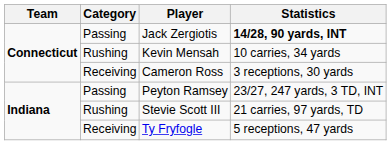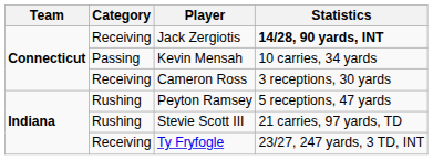Jack Zergiotis | Category: Passing -> Receiving
Kevin Mensah | Category: Rushing -> Passing
Peyton Ramsey | Category: Passing -> Rushing
Peyton Ramsey | Statistics: 23/27, 247 yards, 3 TD, INT -> 5 receptions, 47 yards
Ty Fryfogle | Statistics: 5 receptions, 47 yards -> 23/27, 247 yards, 3 TD, INT
